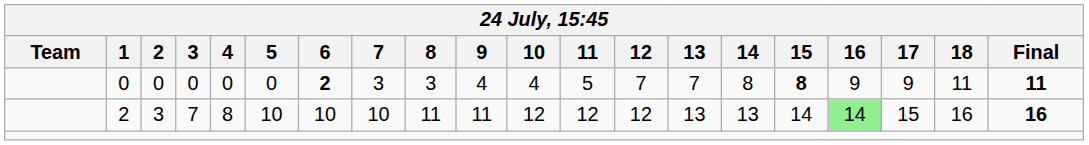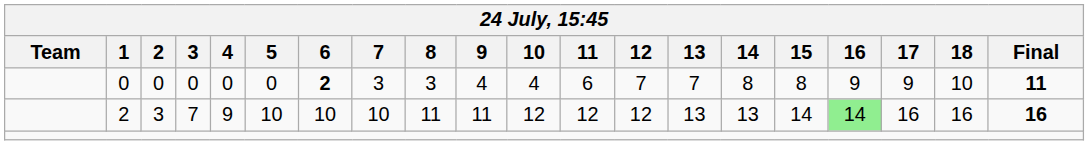row 3 | 11: 5 -> 6
row 3 | 15: bold -> normal
row 3 | 18: 11 -> 10
row 4 | 4: 8 -> 9
row 4 | 17: 15 -> 16
